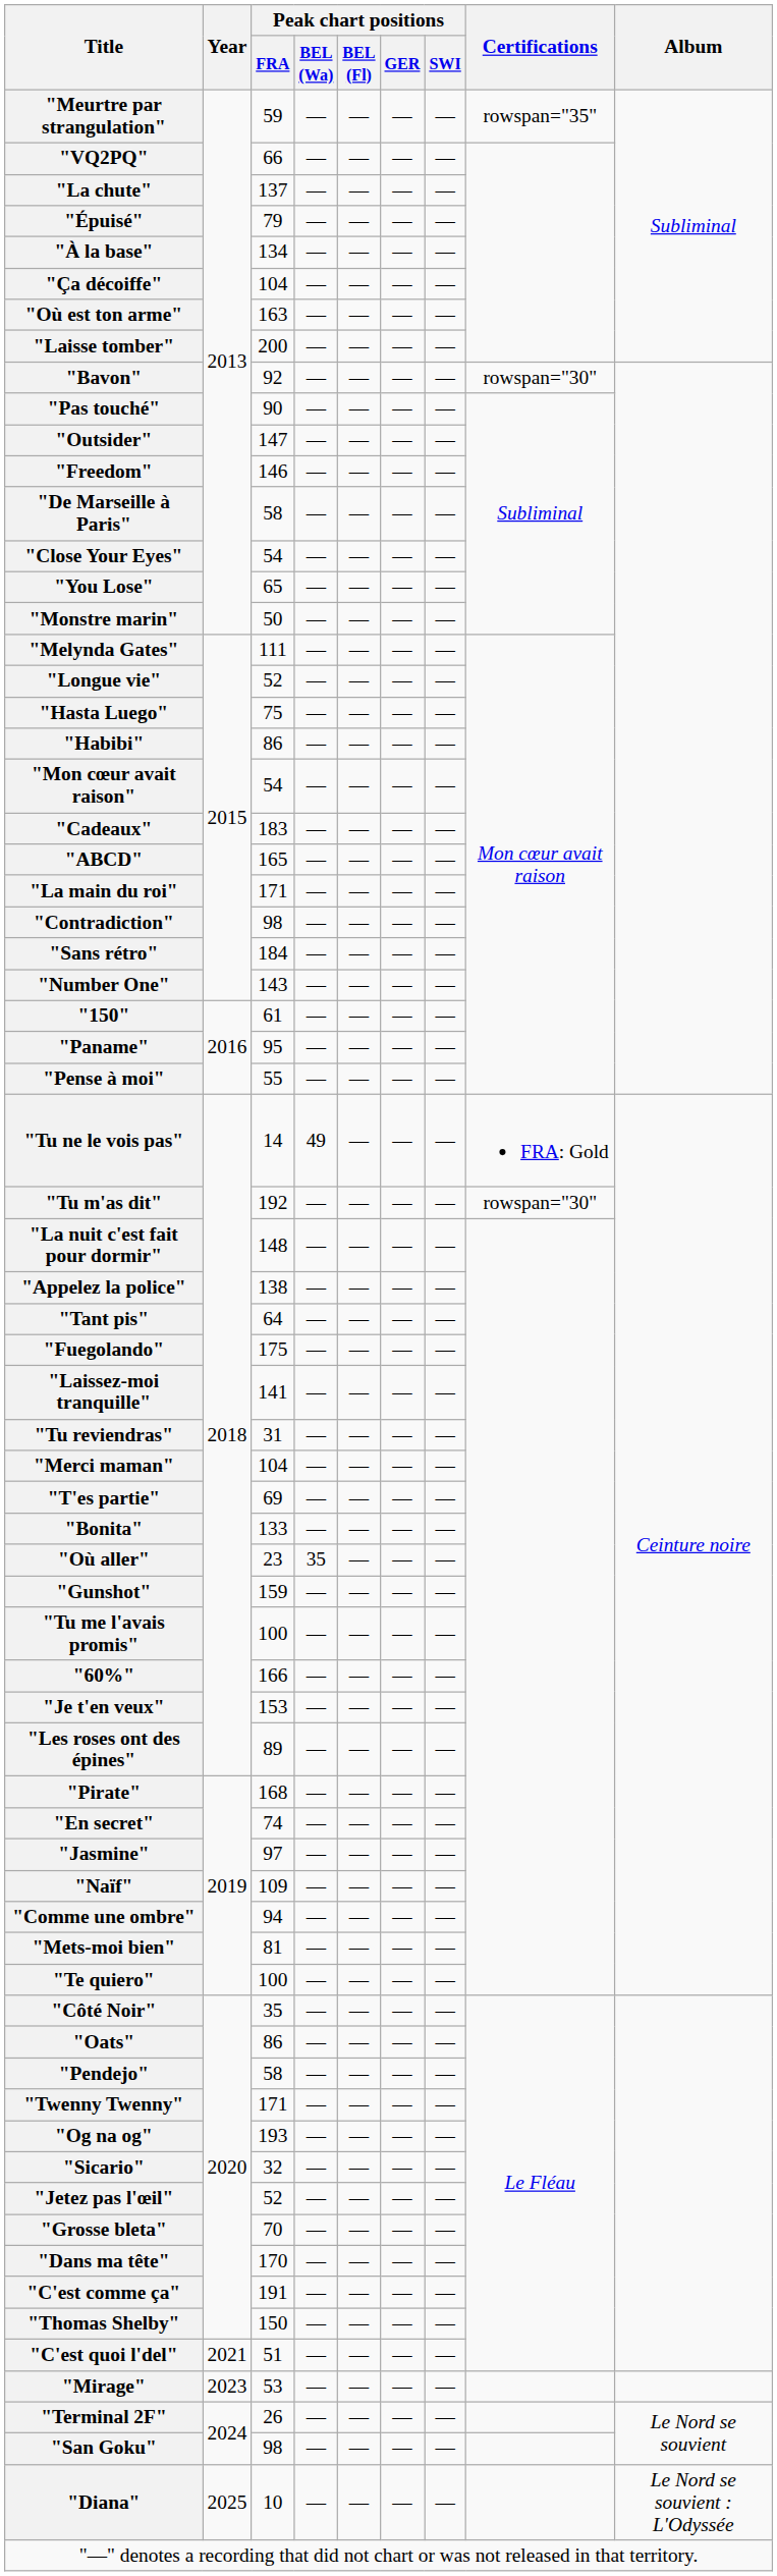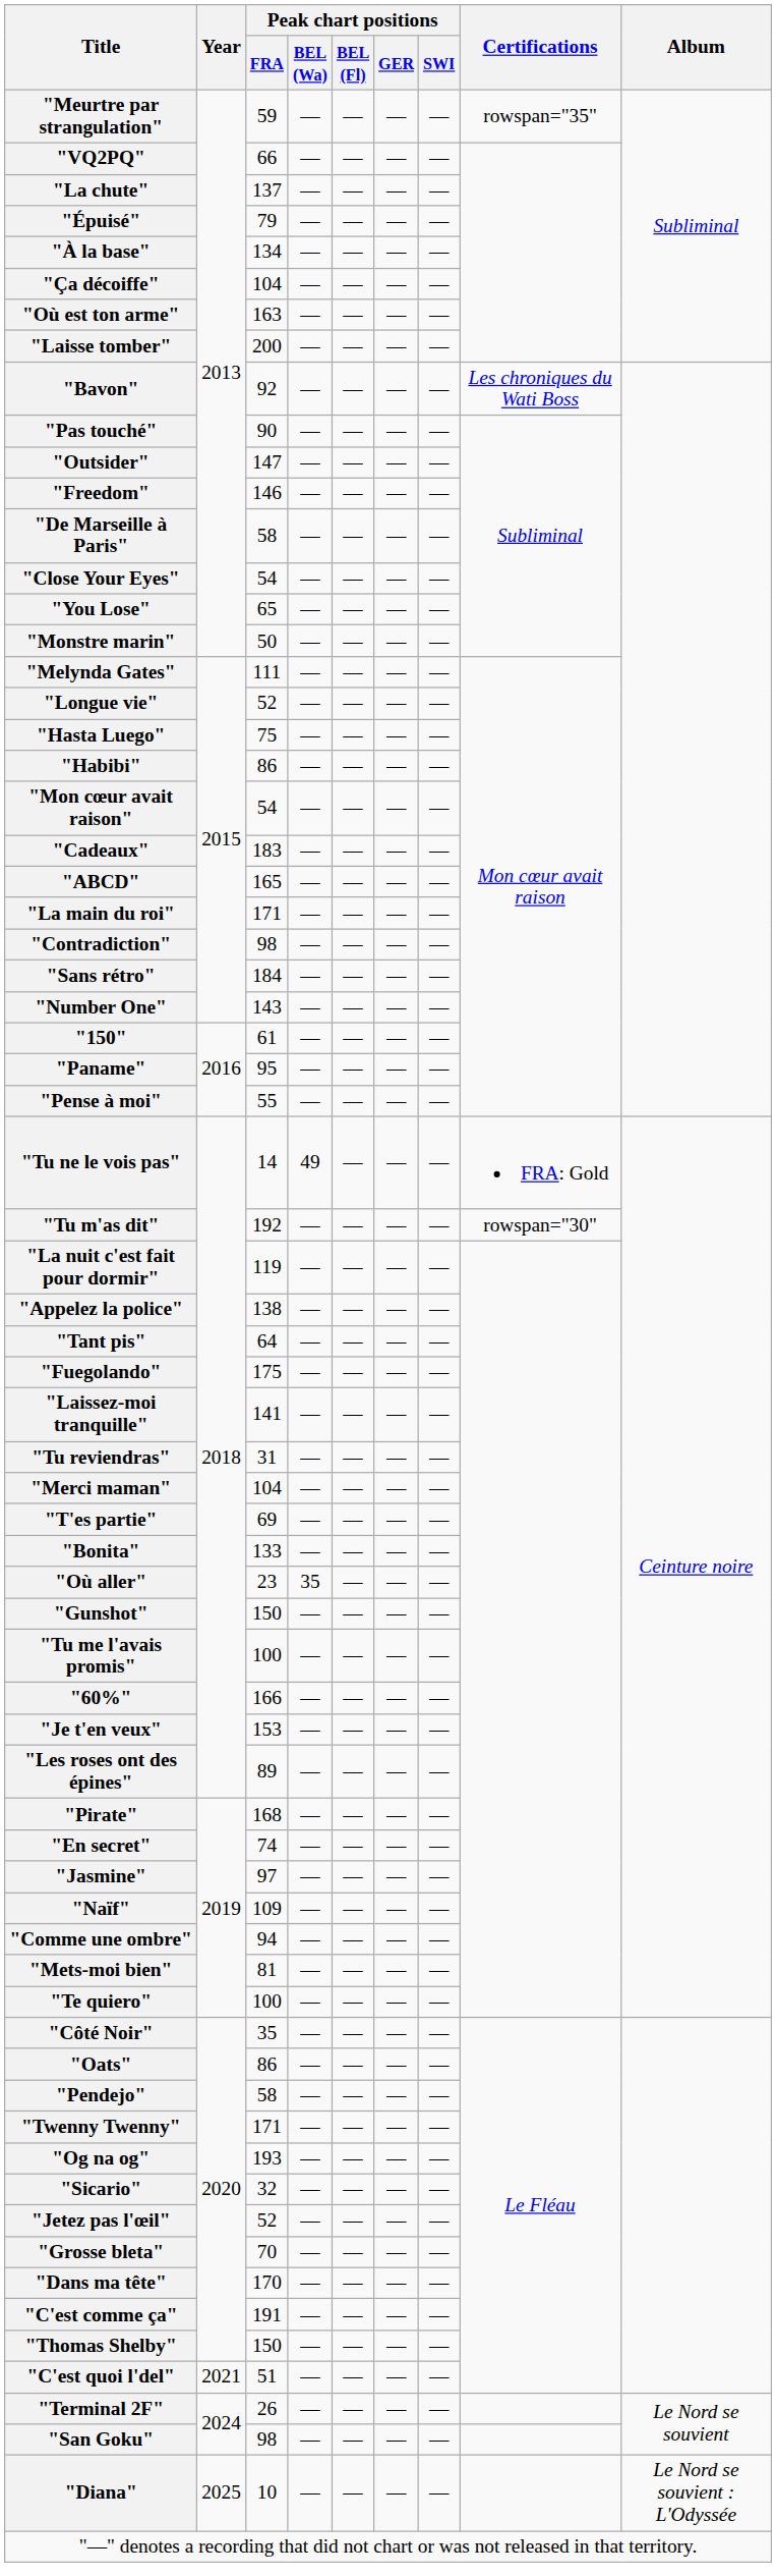"Bavon" | Certifications: rowspan="30" -> Les chroniques du Wati Boss
"La nuit c'est fait pour dormir" | Peak chart positions / FRA: 148 -> 119
"Gunshot" | Peak chart positions / FRA: 159 -> 150
- row: "Mirage" | 2023 | 53 | — | — | — | —
